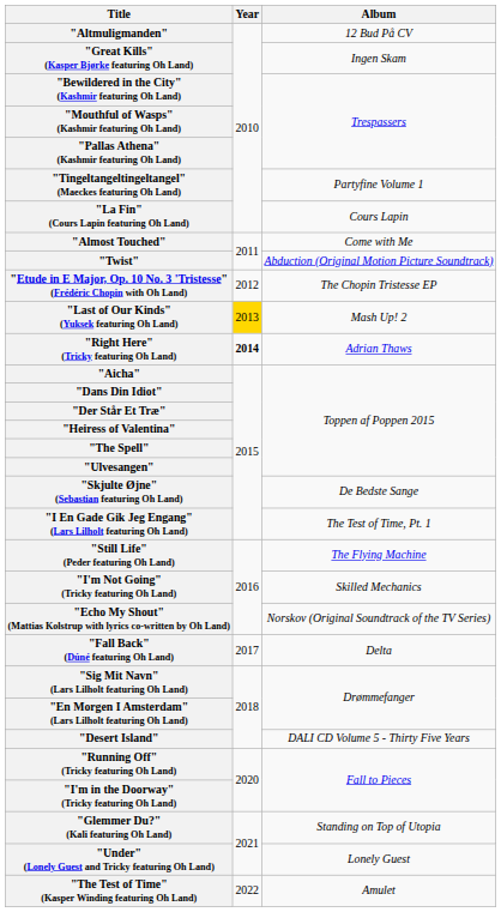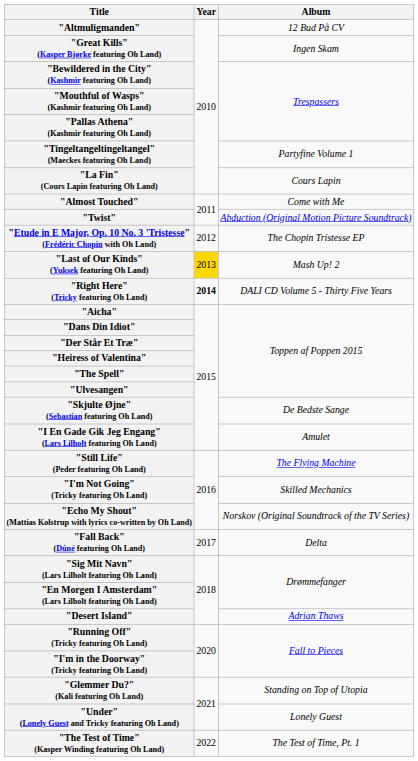"Right Here" (Tricky featuring Oh Land) | Album: Adrian Thaws -> DALI CD Volume 5 - Thirty Five Years
"I En Gade Gik Jeg Engang" (Lars Lilholt featuring Oh Land) | Album: The Test of Time, Pt. 1 -> Amulet
"Desert Island" | Album: DALI CD Volume 5 - Thirty Five Years -> Adrian Thaws
"The Test of Time" (Kasper Winding featuring Oh Land) | Album: Amulet -> The Test of Time, Pt. 1
